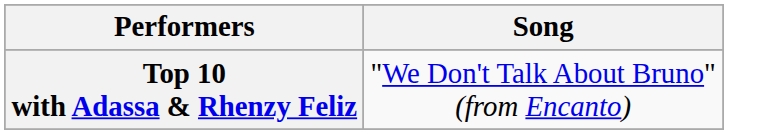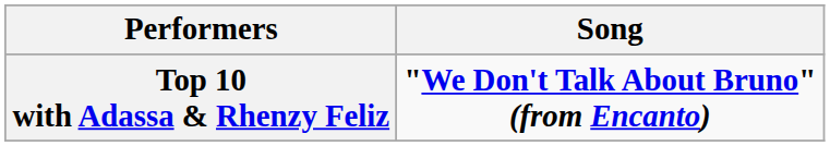Top 10 with Adassa & Rhenzy Feliz | Song: normal -> bold
